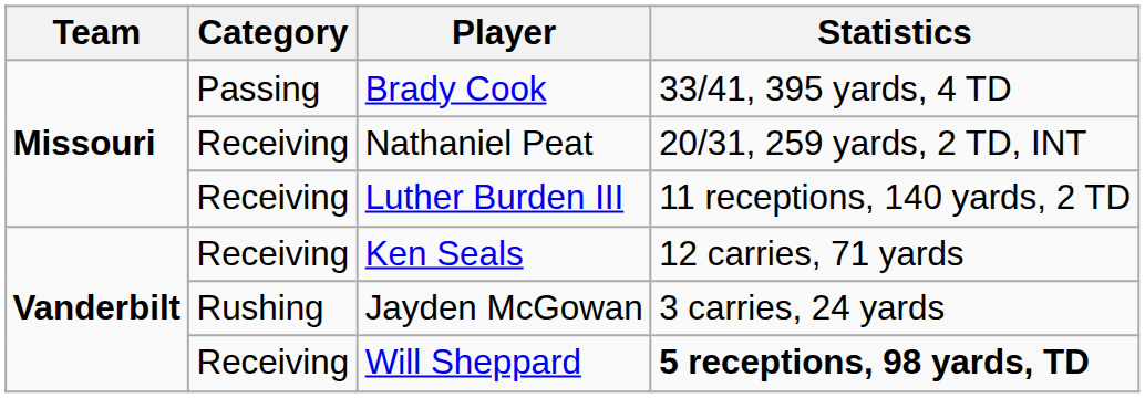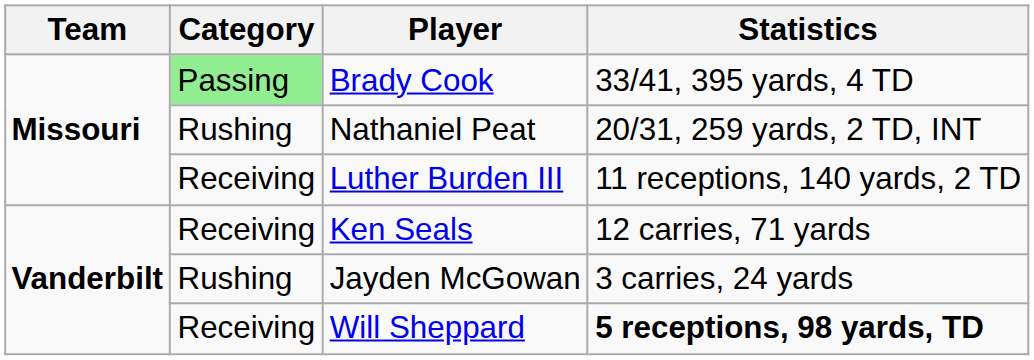Brady Cook | Category: no background -> lightgreen background
Nathaniel Peat | Category: Receiving -> Rushing
